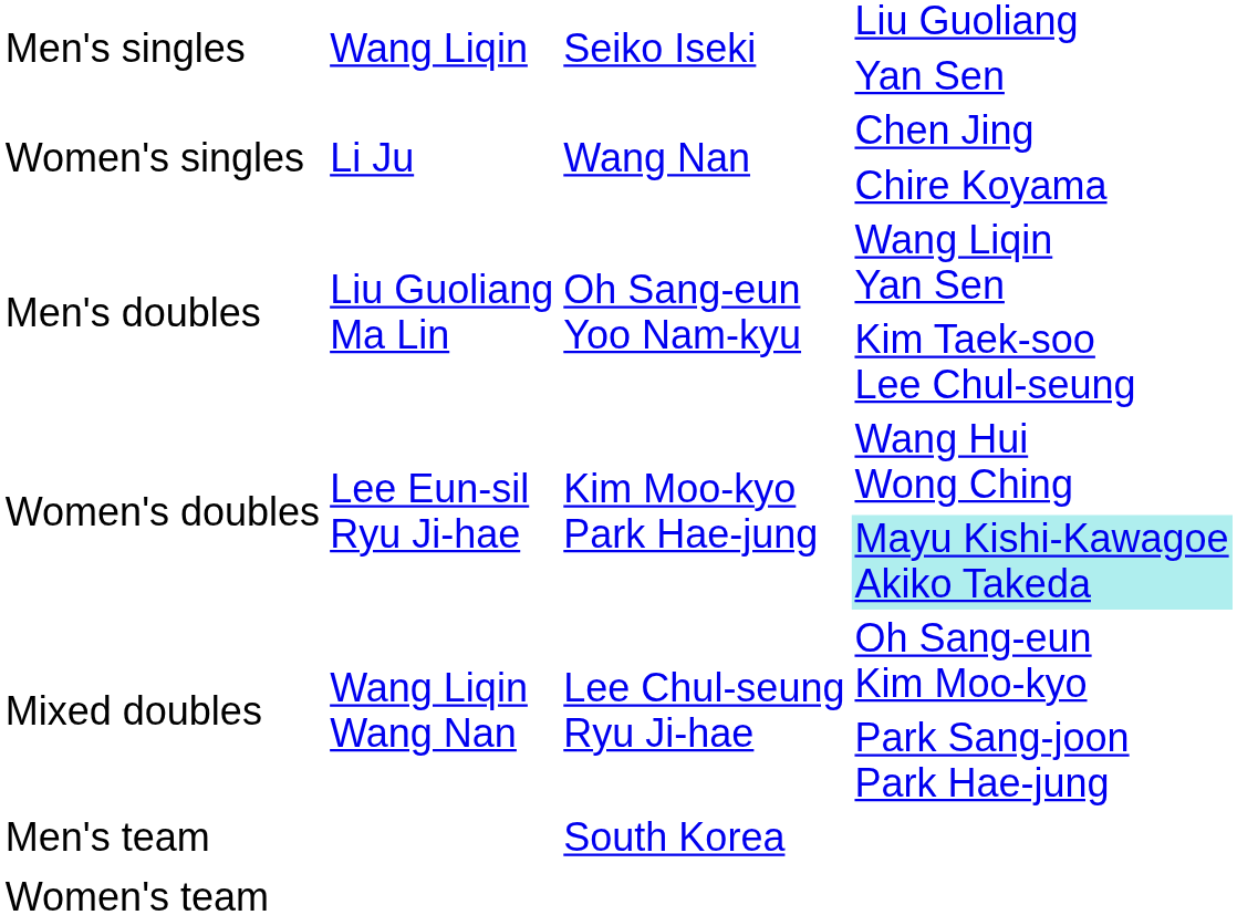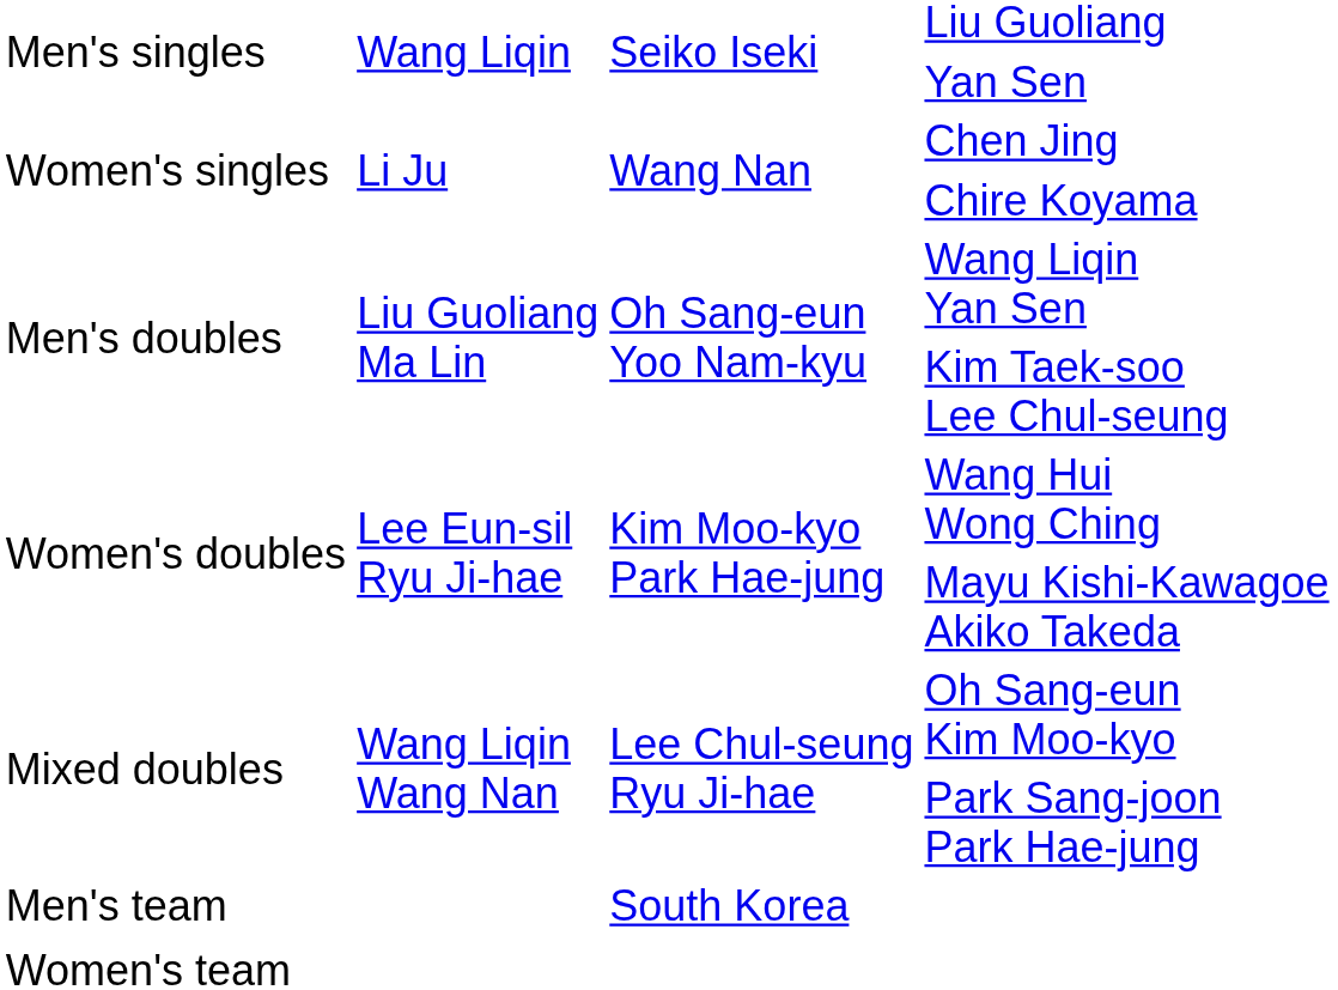Mayu Kishi-Kawagoe Akiko Takeda | column 4: paleturquoise background -> no background
